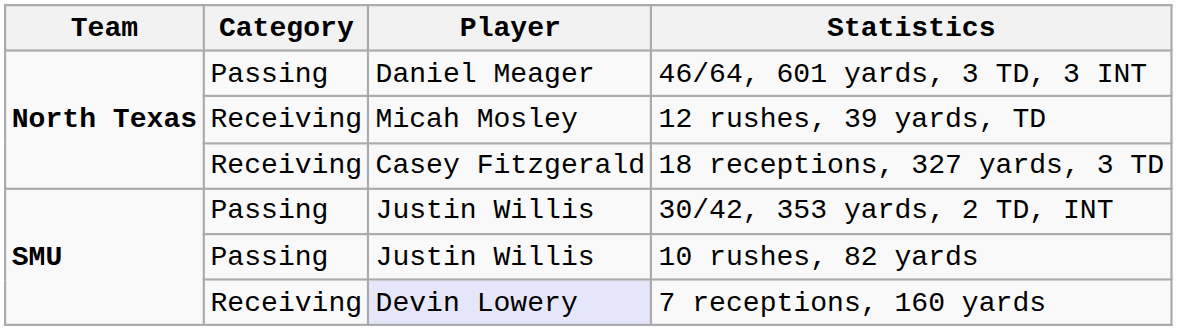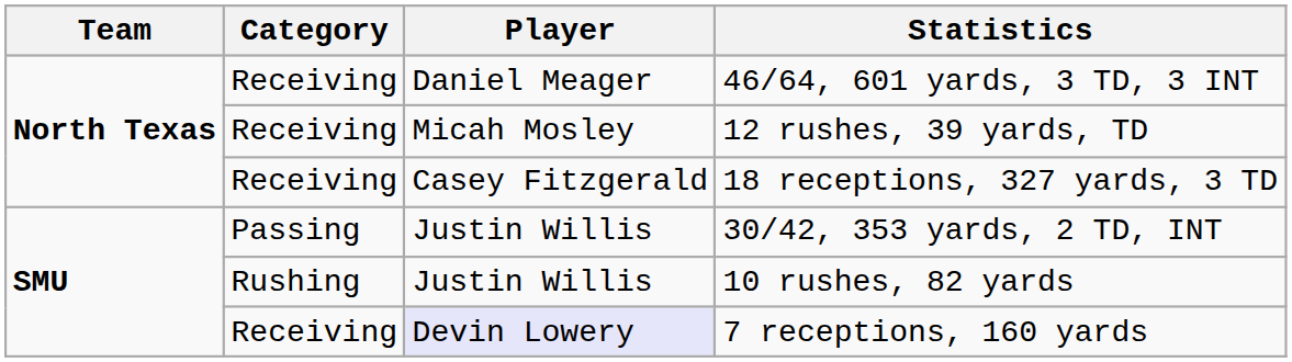46/64, 601 yards, 3 TD, 3 INT | Category: Passing -> Receiving
10 rushes, 82 yards | Category: Passing -> Rushing
